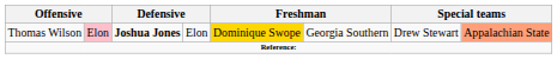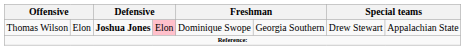Thomas Wilson | column 2: pink background -> no background
Thomas Wilson | column 4: no background -> pink background
Thomas Wilson | column 5: gold background -> no background
Thomas Wilson | column 8: lightsalmon background -> no background
